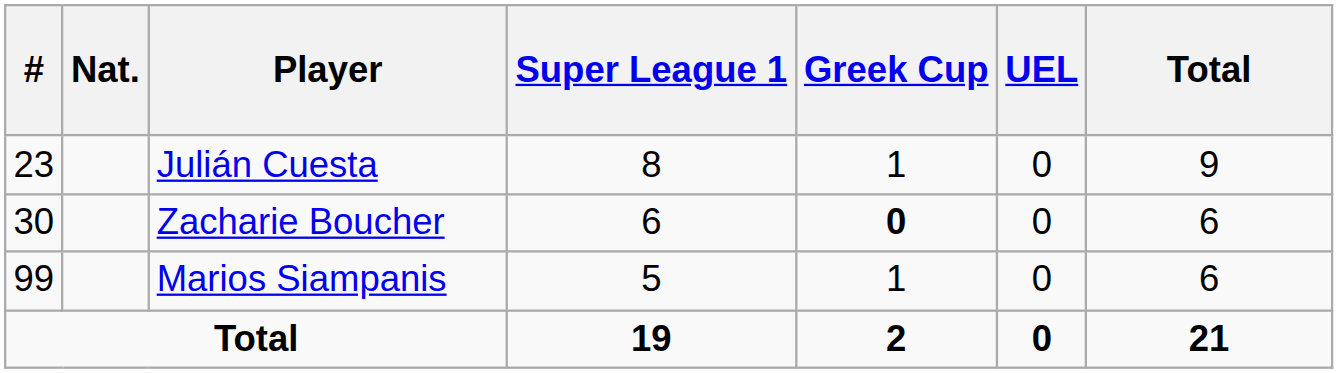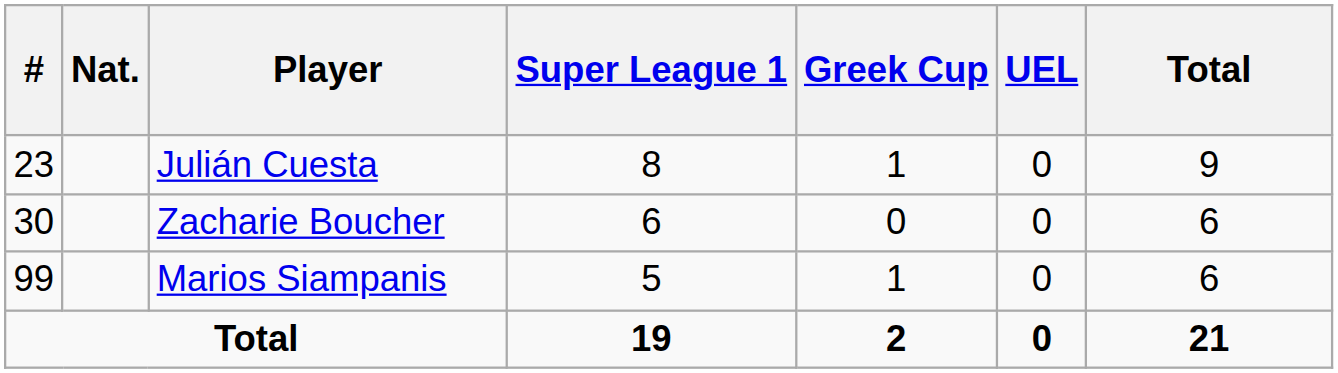Zacharie Boucher | Greek Cup: bold -> normal
